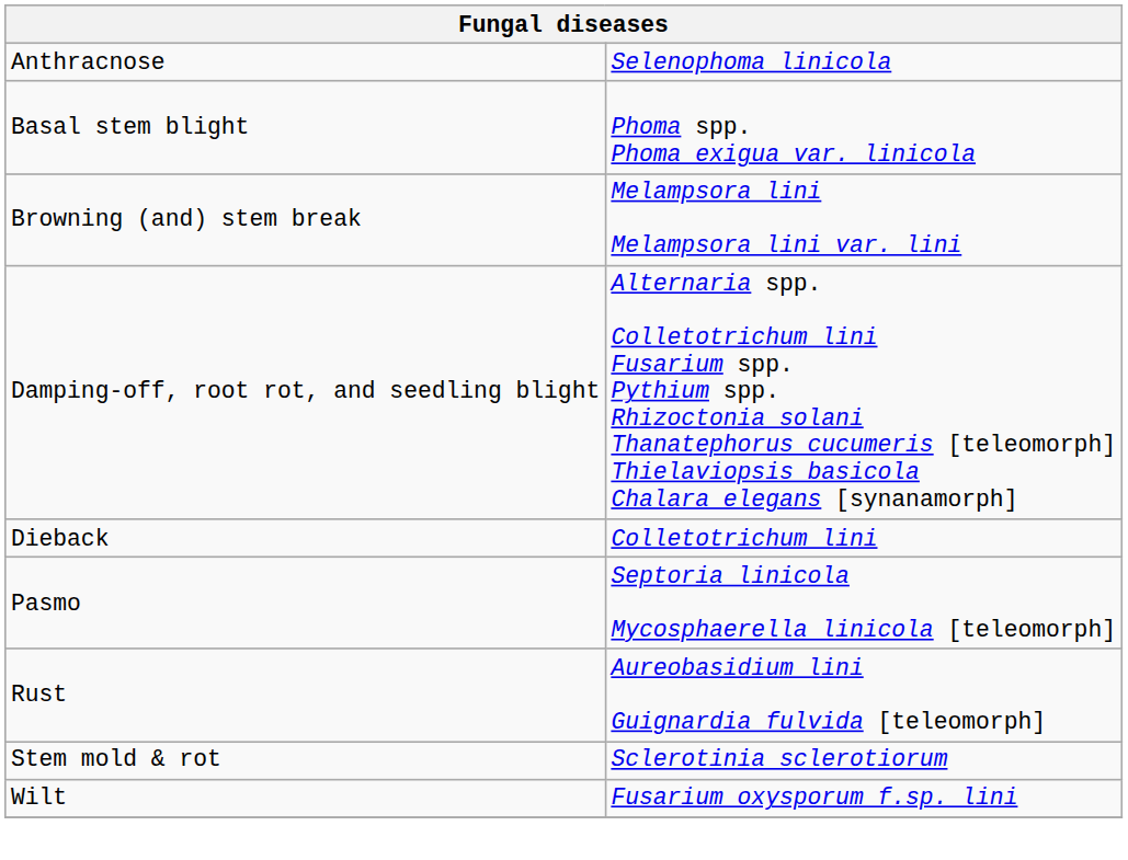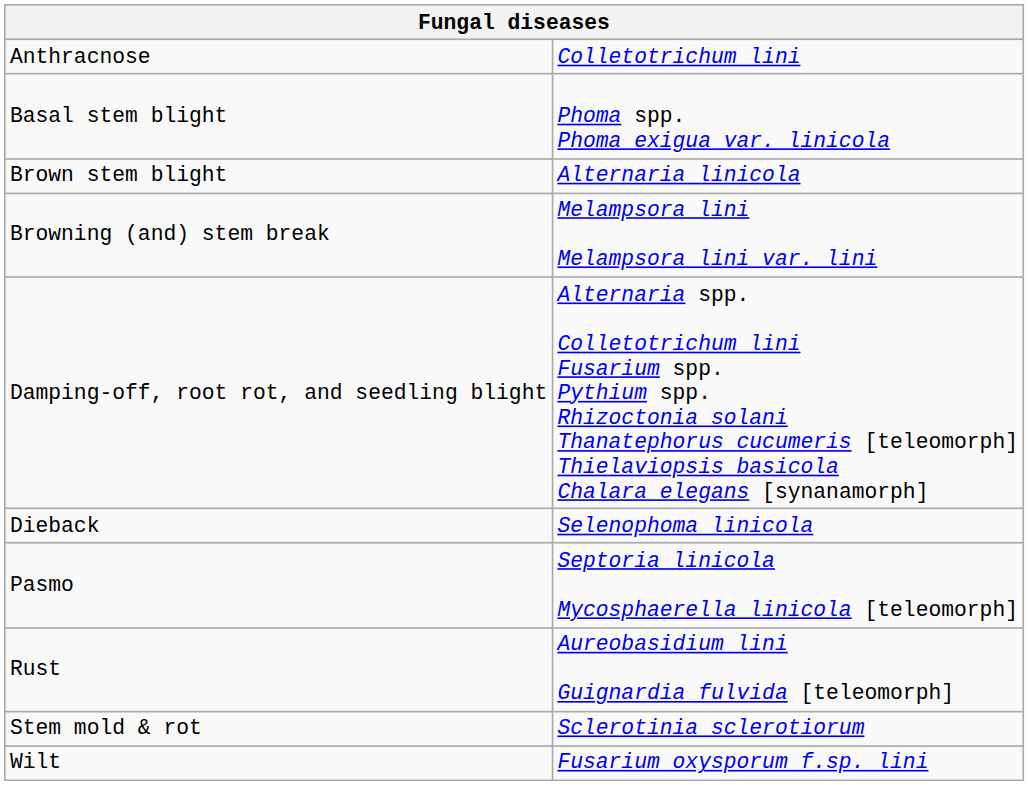Anthracnose | column 2: Selenophoma linicola -> Colletotrichum lini
+ row: Brown stem blight | Alternaria linicola
Dieback | column 2: Colletotrichum lini -> Selenophoma linicola
